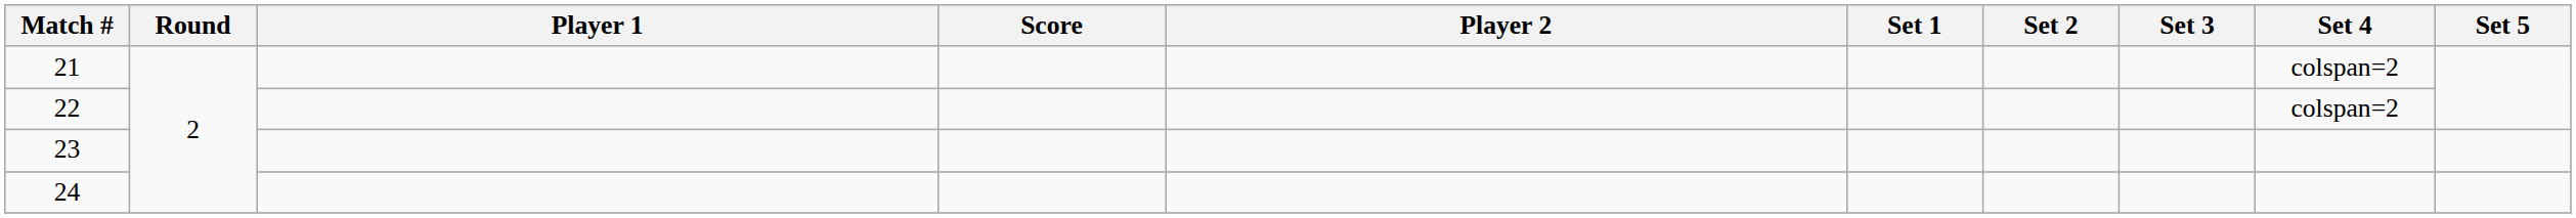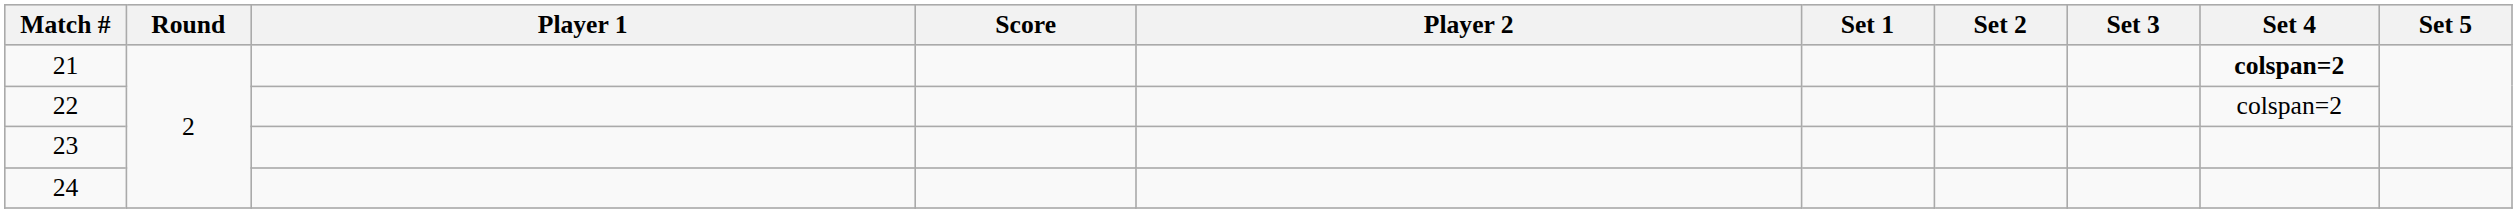21 | Set 4: normal -> bold
